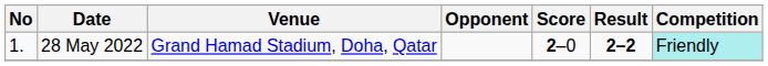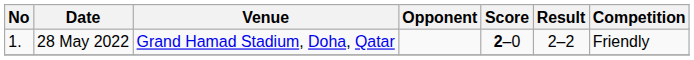28 May 2022 | Result: bold -> normal
28 May 2022 | Competition: paleturquoise background -> no background
